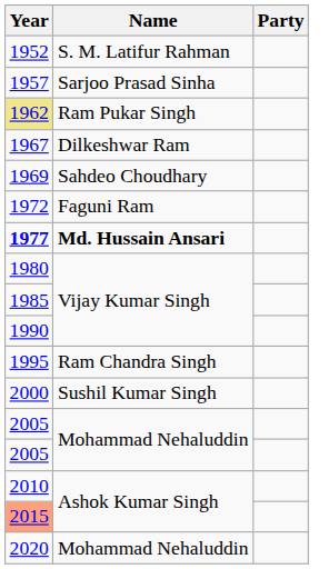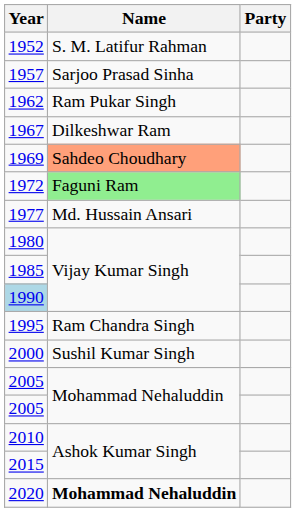1962 | Year: khaki background -> no background
1969 | Name: no background -> lightsalmon background
1972 | Name: no background -> lightgreen background
1977 | Year: bold -> normal
1977 | Name: bold -> normal
1990 | Year: no background -> lightblue background
2015 | Year: lightsalmon background -> no background
2020 | Name: normal -> bold
